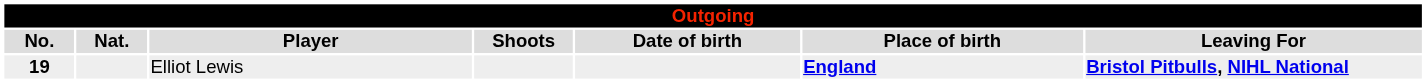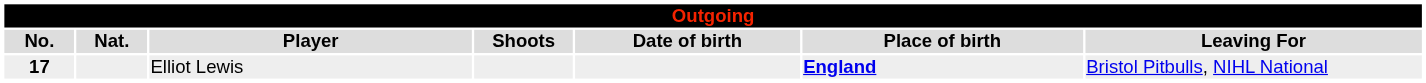Elliot Lewis | No.: 19 -> 17
Elliot Lewis | Leaving For: bold -> normal
